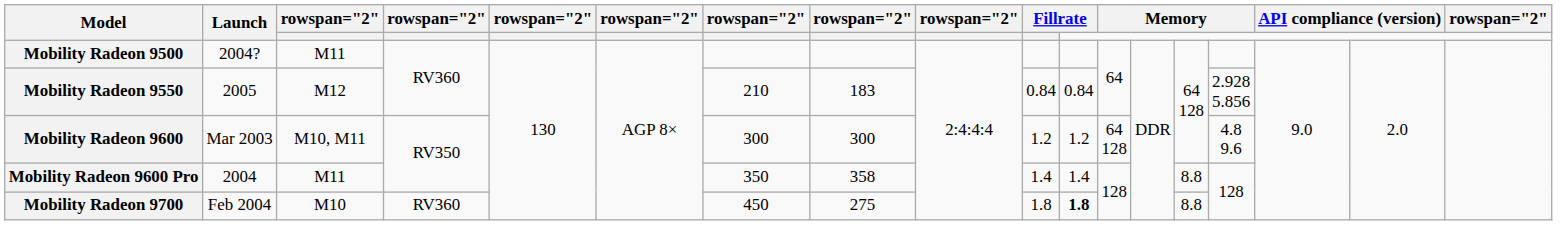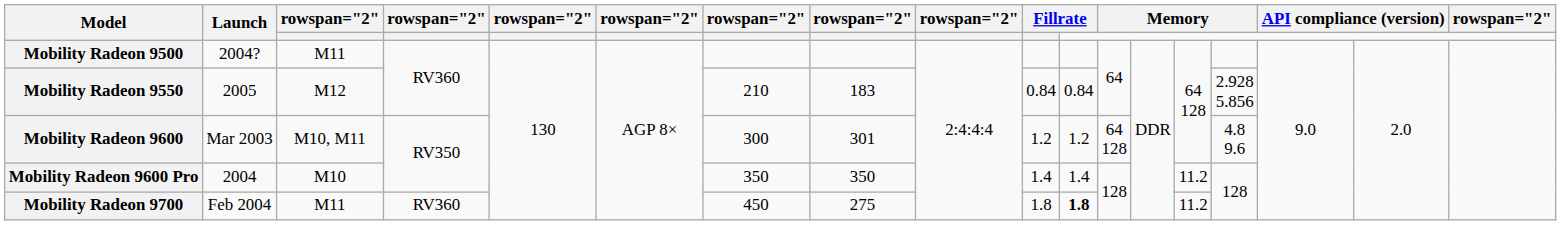Mobility Radeon 9600 | column 8: 300 -> 301
Mobility Radeon 9600 Pro | column 3: M11 -> M10
Mobility Radeon 9600 Pro | column 8: 358 -> 350
Mobility Radeon 9600 Pro | column 14: 8.8 -> 11.2
Mobility Radeon 9700 | column 3: M10 -> M11
Mobility Radeon 9700 | column 14: 8.8 -> 11.2
